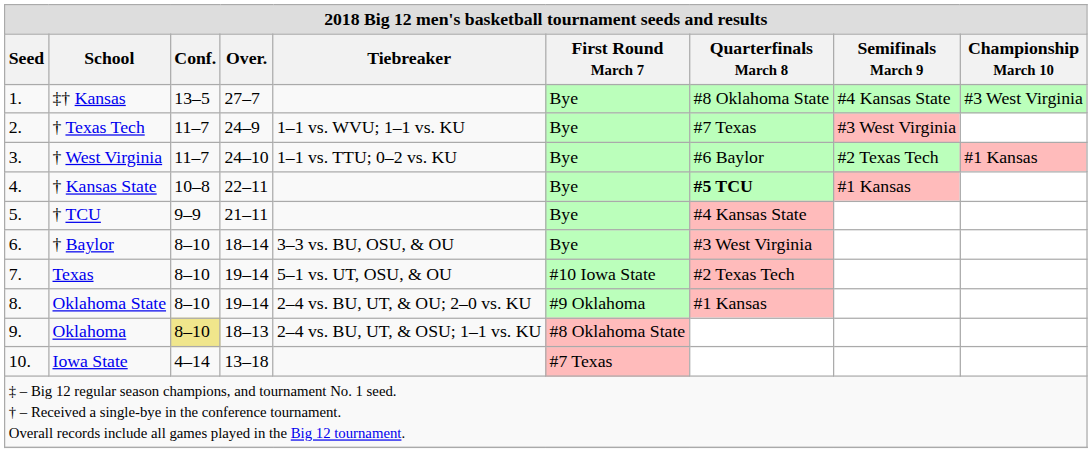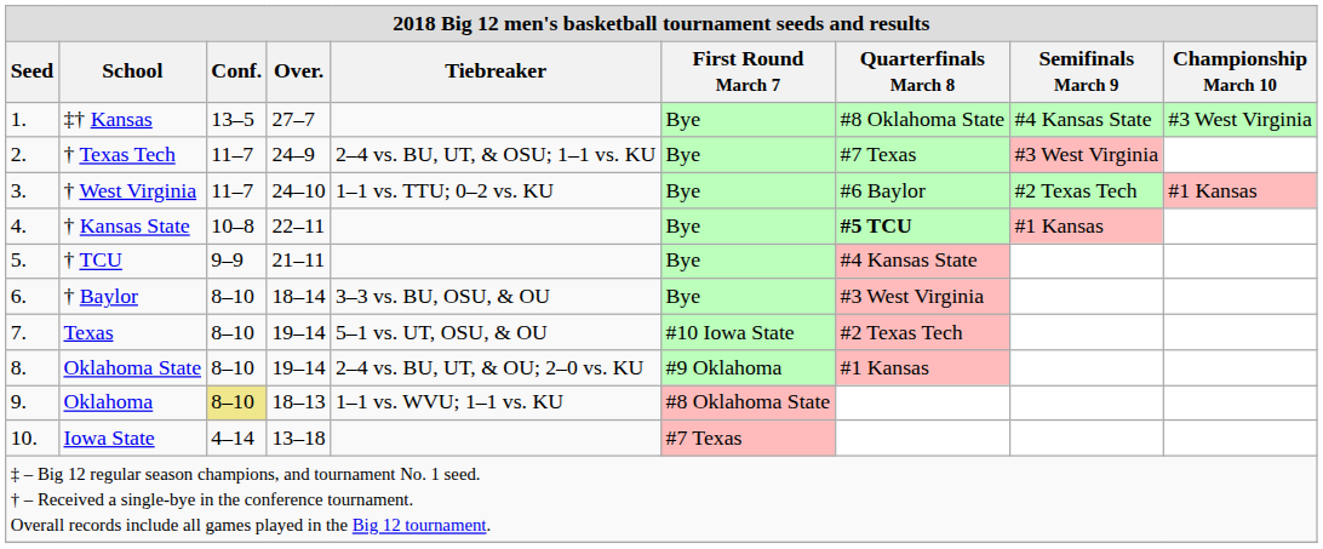† Texas Tech | Tiebreaker: 1–1 vs. WVU; 1–1 vs. KU -> 2–4 vs. BU, UT, & OSU; 1–1 vs. KU
Oklahoma | Tiebreaker: 2–4 vs. BU, UT, & OSU; 1–1 vs. KU -> 1–1 vs. WVU; 1–1 vs. KU
